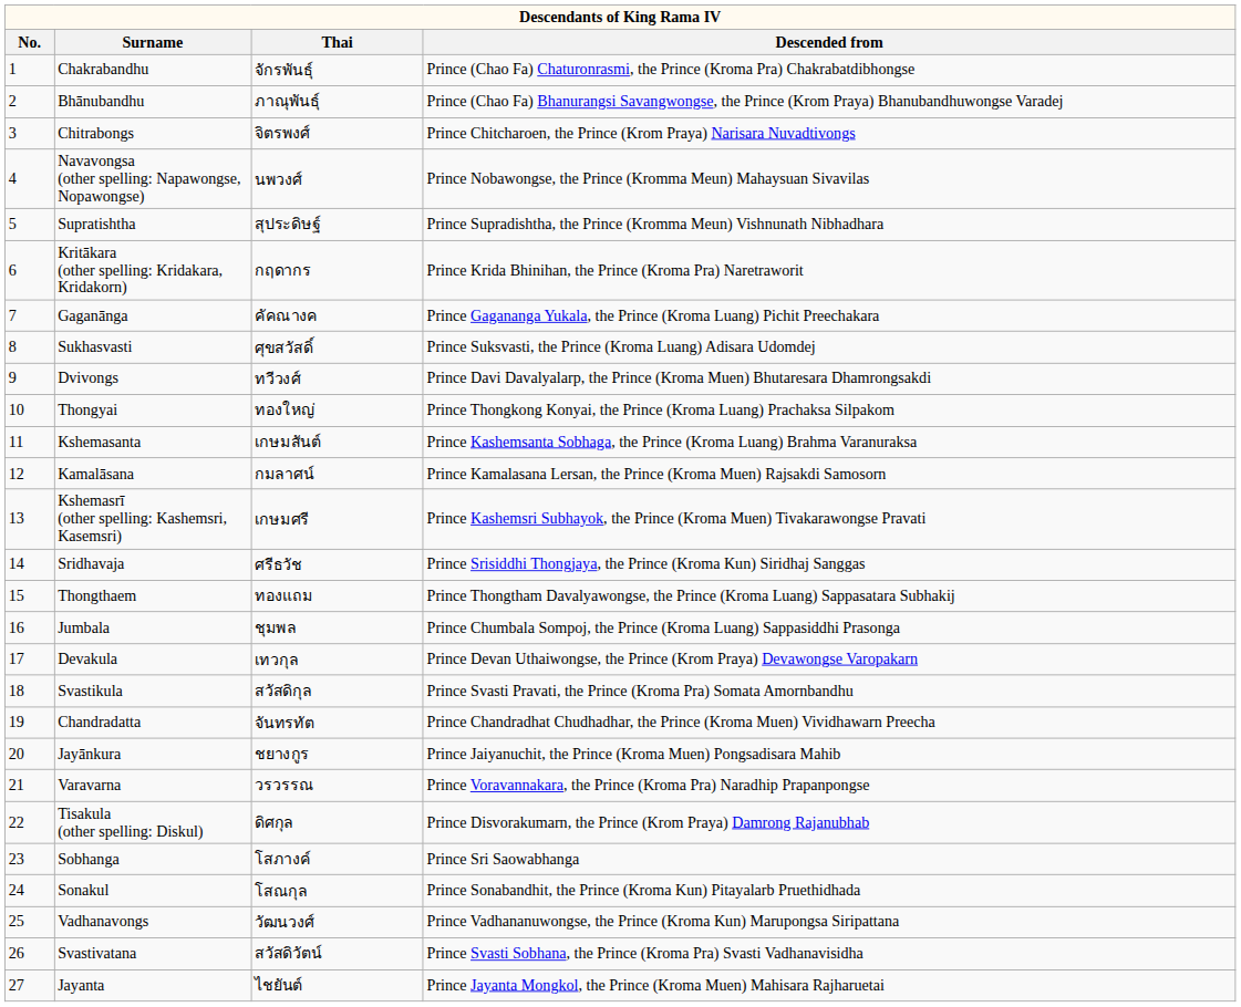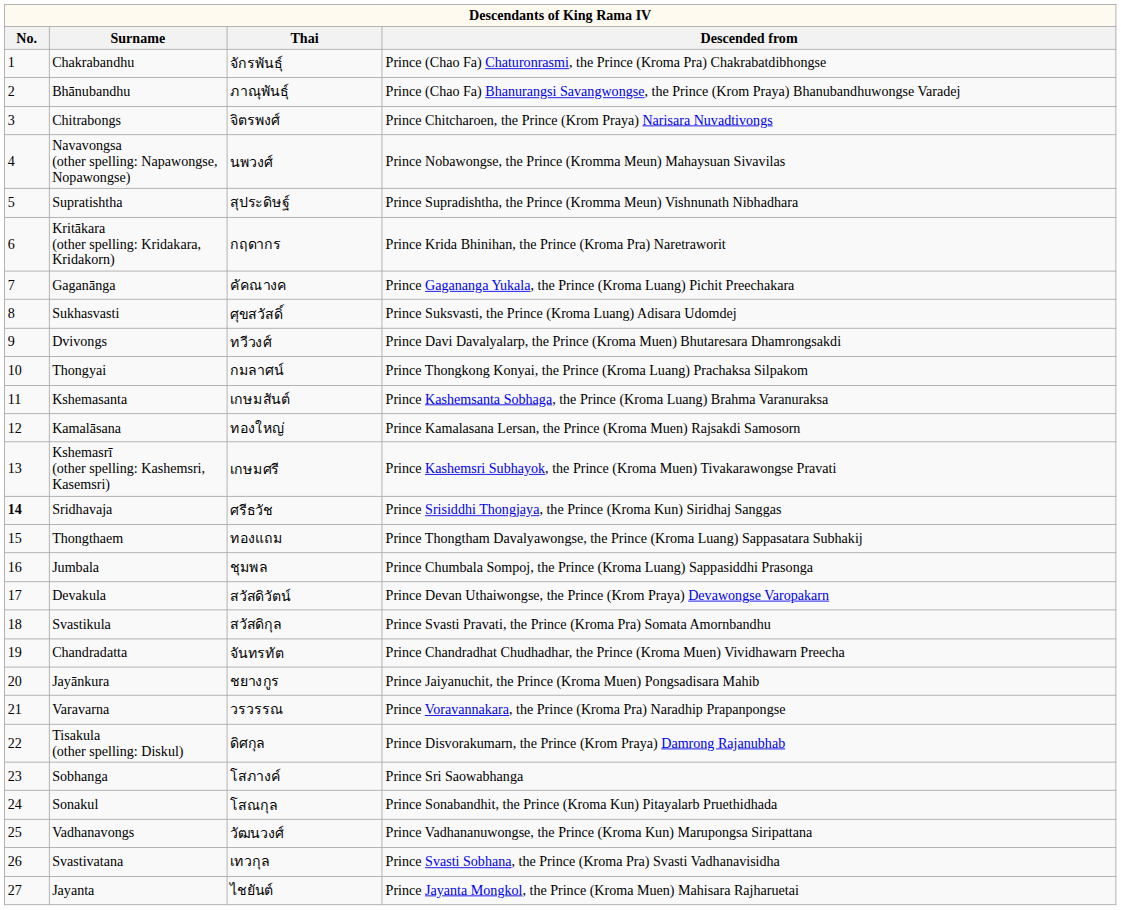Thongyai | Thai: ทองใหญ่ -> กมลาศน์
Kamalāsana | Thai: กมลาศน์ -> ทองใหญ่
Sridhavaja | No.: normal -> bold
Devakula | Thai: เทวกุล -> สวัสดิวัตน์
Svastivatana | Thai: สวัสดิวัตน์ -> เทวกุล
